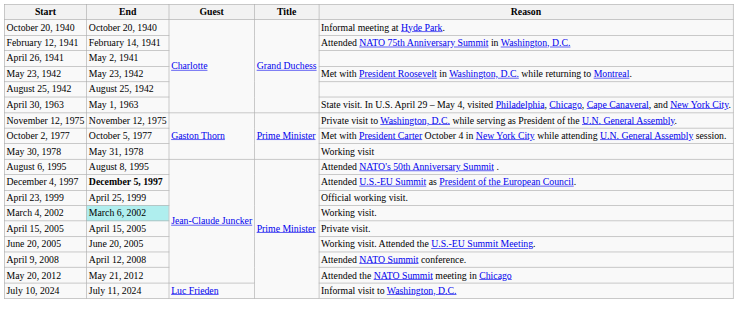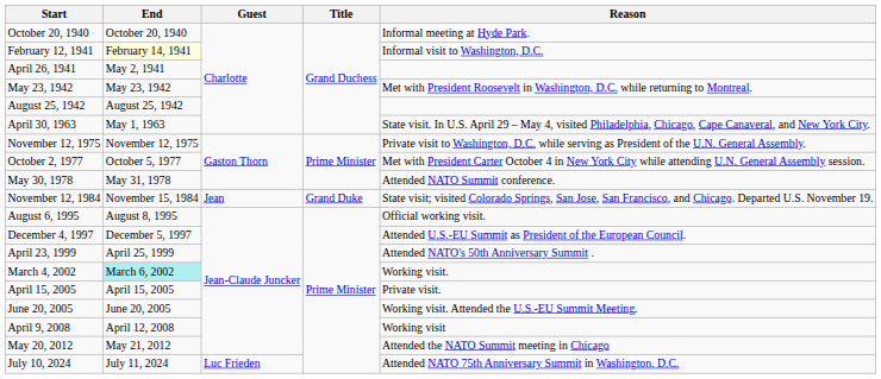February 12, 1941 | End: no background -> lightyellow background
February 12, 1941 | Reason: Attended NATO 75th Anniversary Summit in Washington, D.C. -> Informal visit to Washington, D.C.
May 30, 1978 | Reason: Working visit -> Attended NATO Summit conference.
+ row: November 12, 1984 | November 15, 1984 | Jean | Grand Duke | State visit; visited Colorado Springs, San Jose, San Francisco, and Chicago. Departed U.S. November 19.
August 6, 1995 | Reason: Attended NATO's 50th Anniversary Summit . -> Official working visit.
December 4, 1997 | End: bold -> normal
April 23, 1999 | Reason: Official working visit. -> Attended NATO's 50th Anniversary Summit .
April 9, 2008 | Reason: Attended NATO Summit conference. -> Working visit
July 10, 2024 | Reason: Informal visit to Washington, D.C. -> Attended NATO 75th Anniversary Summit in Washington, D.C.
